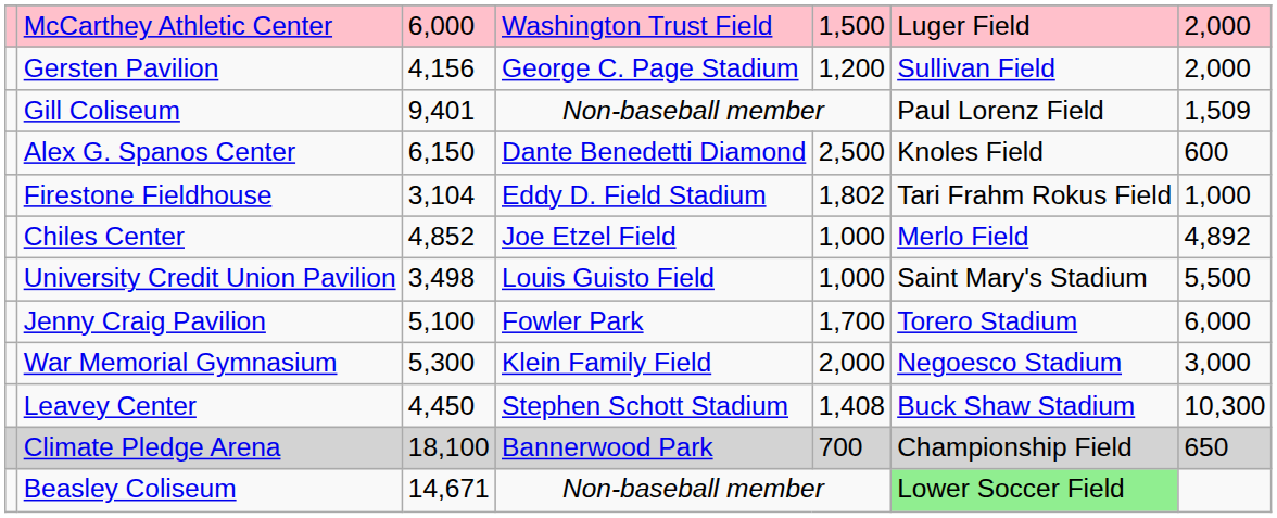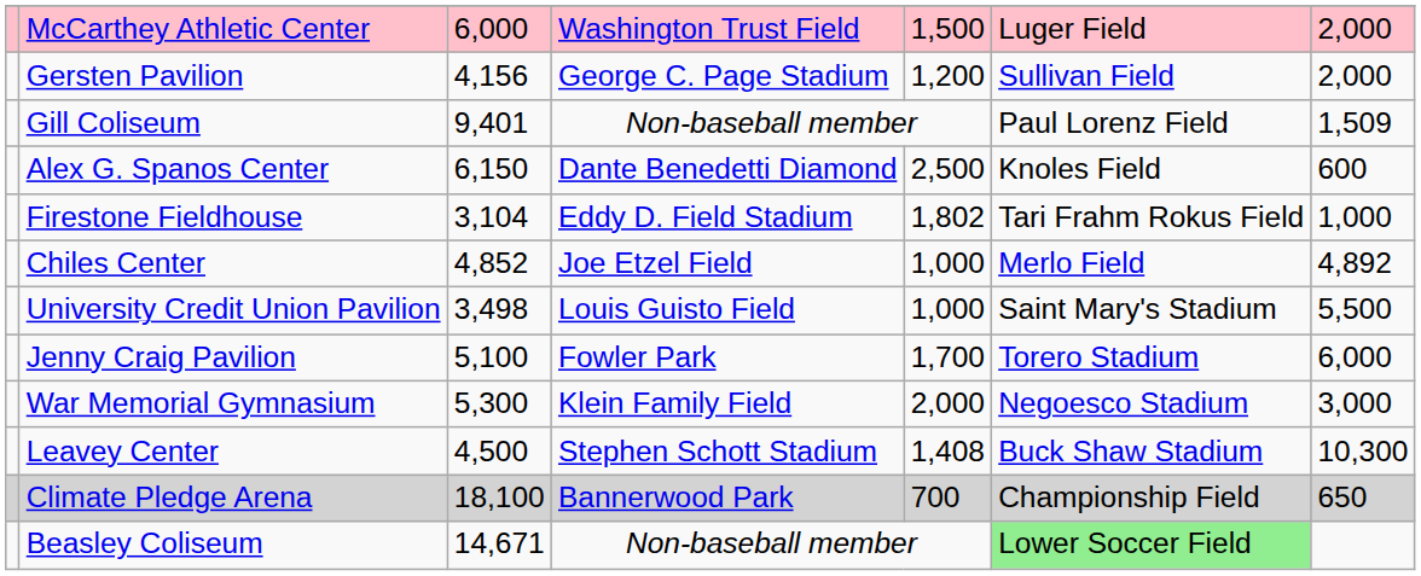Leavey Center | column 3: 4,450 -> 4,500
